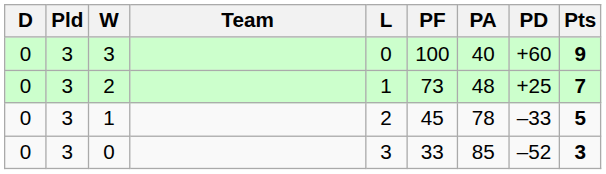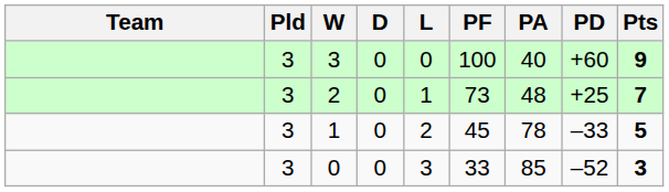columns swapped: Team <-> D
